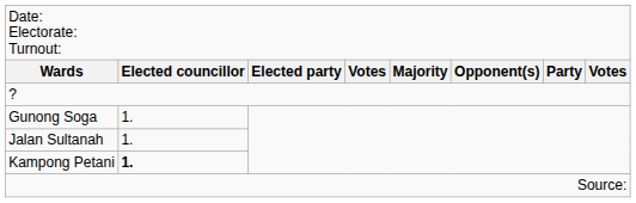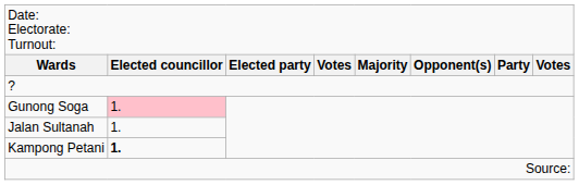Gunong Soga | column 2: no background -> pink background
